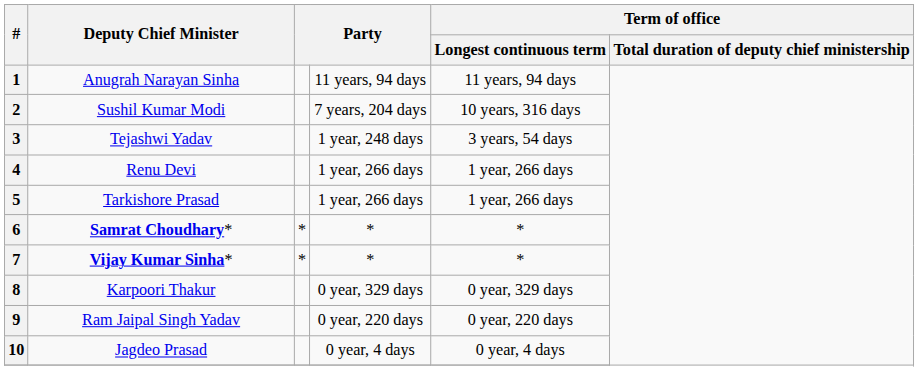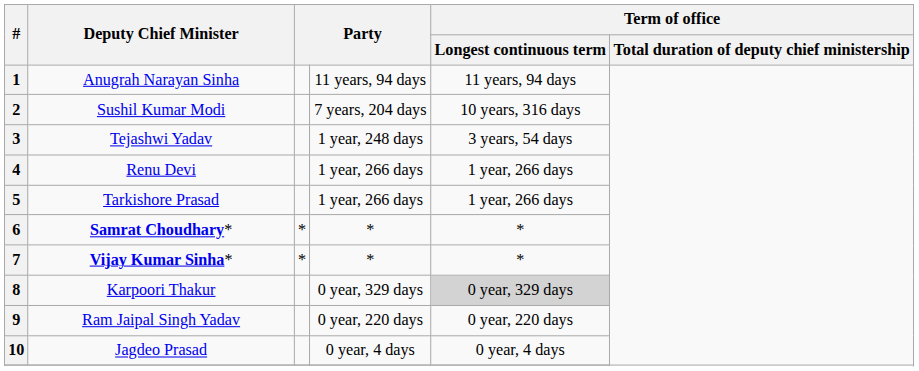8 | Term of office / Longest continuous term: no background -> lightgrey background
